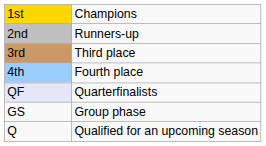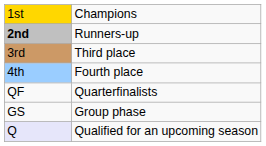2nd | column 1: normal -> bold
QF | column 1: lavender background -> no background
Q | column 1: no background -> lavender background
